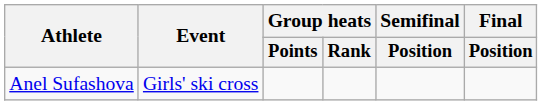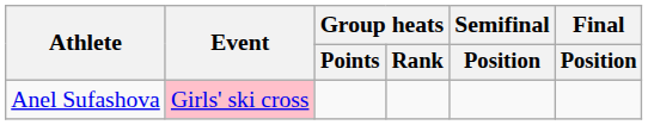Anel Sufashova | Event: no background -> pink background
